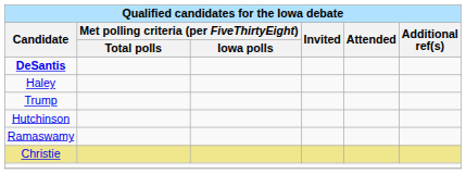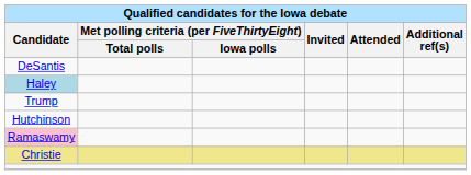DeSantis | Qualified candidates for the Iowa debate / Candidate: bold -> normal
Haley | Qualified candidates for the Iowa debate / Candidate: no background -> lightblue background
Ramaswamy | Qualified candidates for the Iowa debate / Candidate: no background -> pink background
